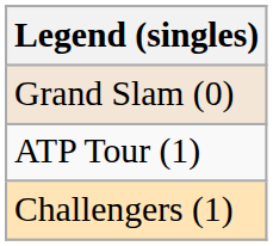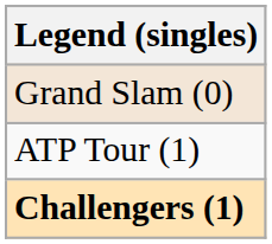row 4 | column 1: normal -> bold
